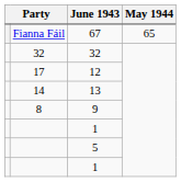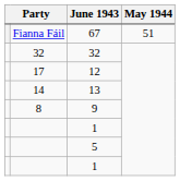67 | May 1944: 65 -> 51
